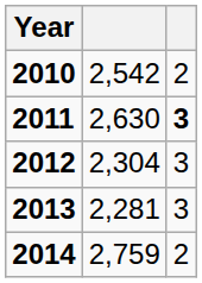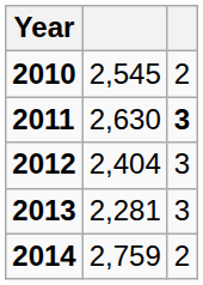2010 | column 2: 2,542 -> 2,545
2012 | column 2: 2,304 -> 2,404
